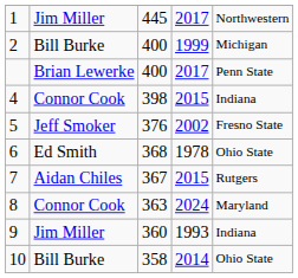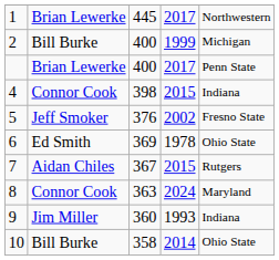1 | column 2: Jim Miller -> Brian Lewerke
6 | column 3: 368 -> 369
